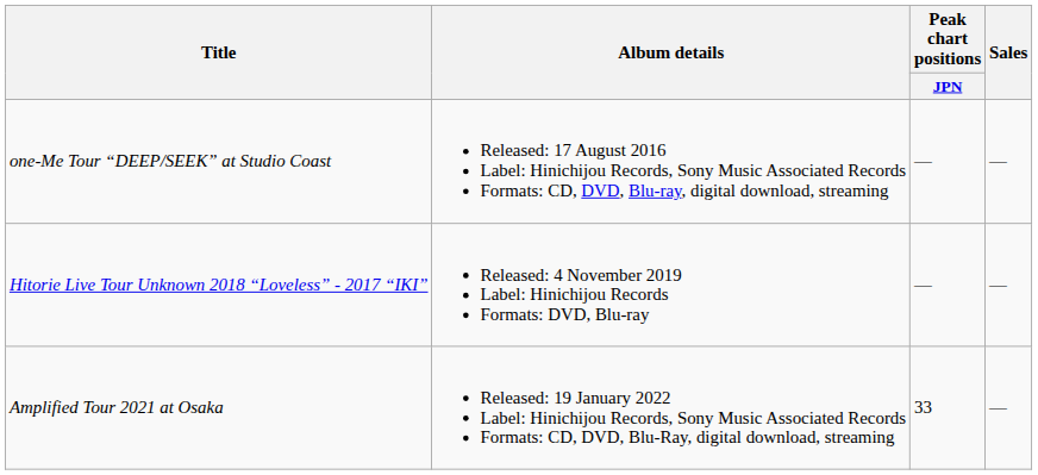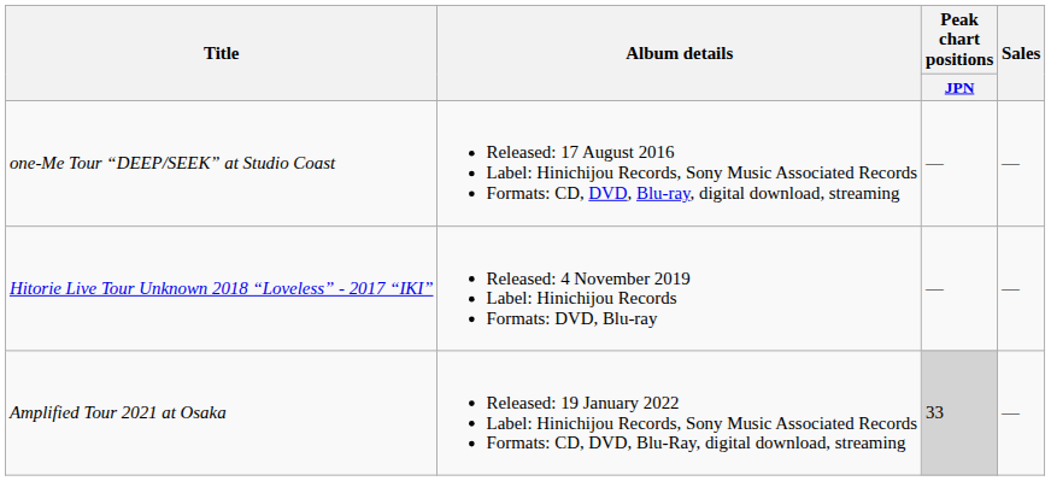Amplified Tour 2021 at Osaka | Peak chart positions / JPN: no background -> lightgrey background
